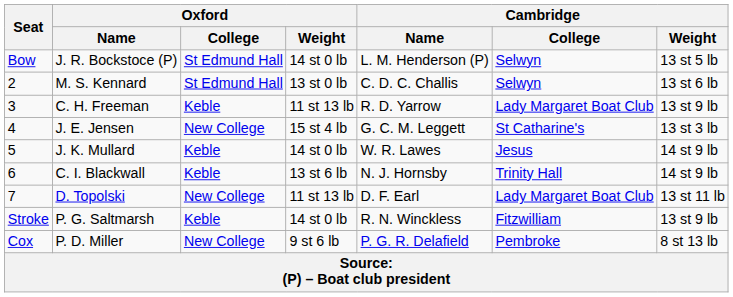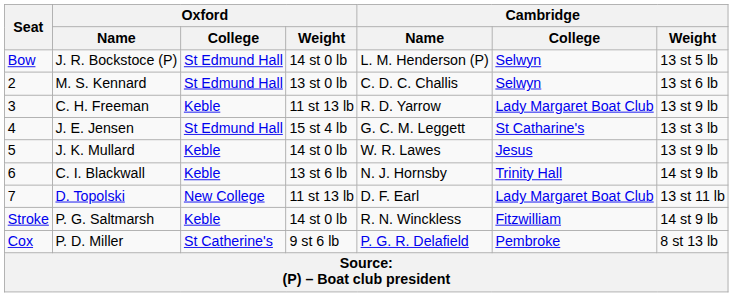J. E. Jensen | Oxford / College: New College -> St Edmund Hall
J. K. Mullard | Cambridge / Weight: 14 st 9 lb -> 13 st 9 lb
P. G. Saltmarsh | Cambridge / Weight: 13 st 9 lb -> 14 st 9 lb
P. D. Miller | Oxford / College: New College -> St Catherine's
